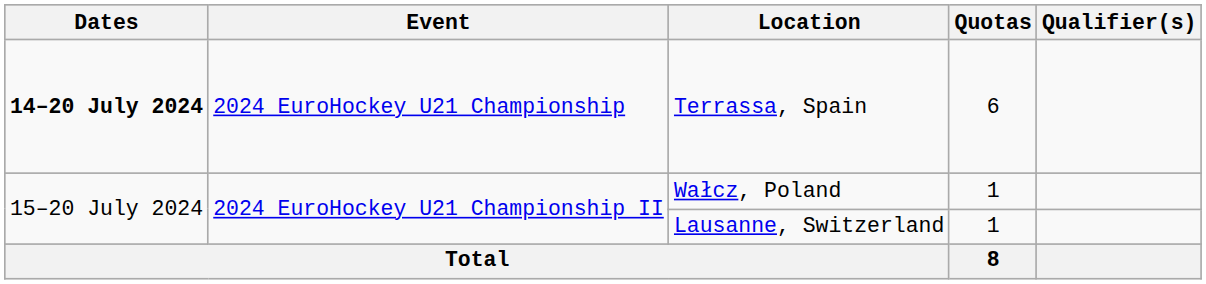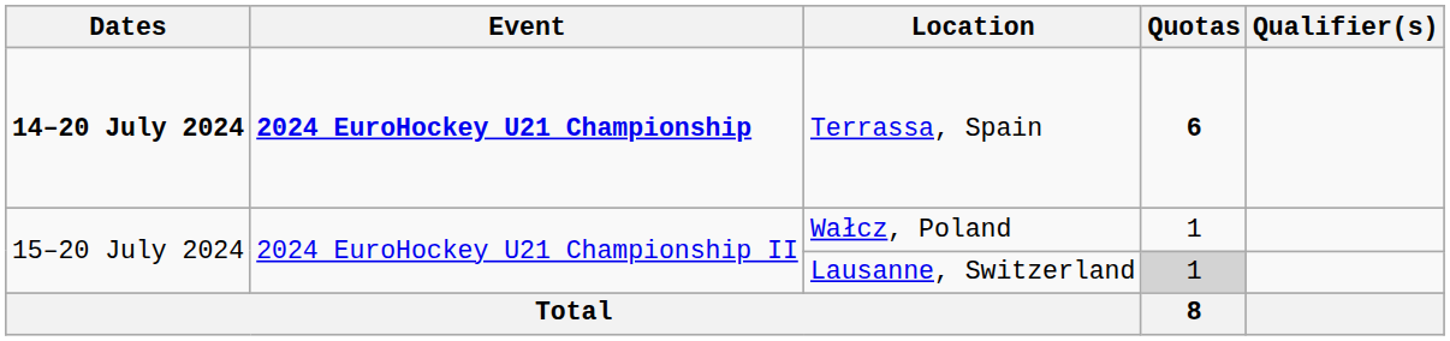Terrassa, Spain | Event: normal -> bold
Terrassa, Spain | Quotas: normal -> bold
Lausanne, Switzerland | Quotas: no background -> lightgrey background
